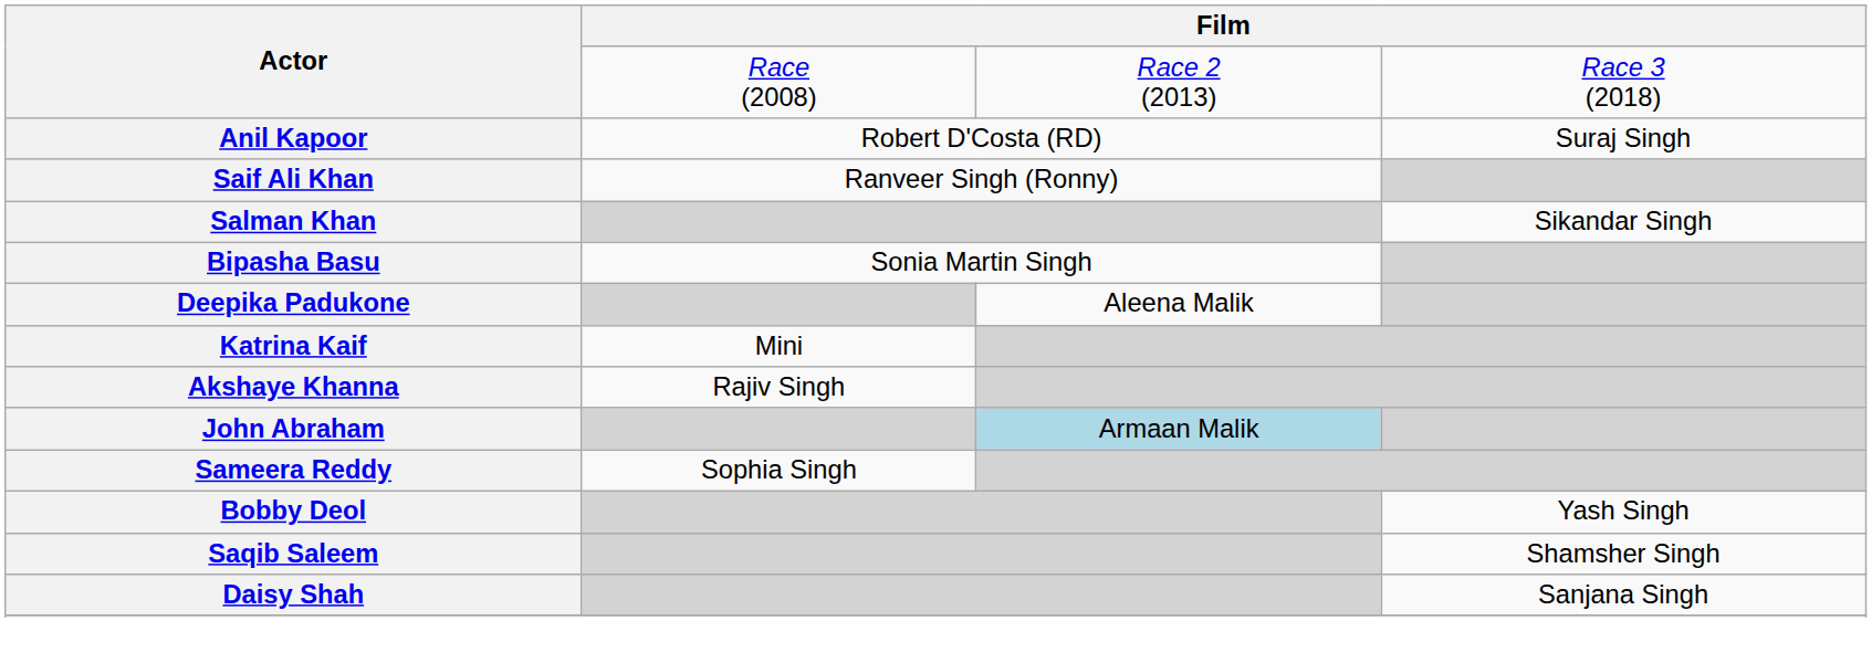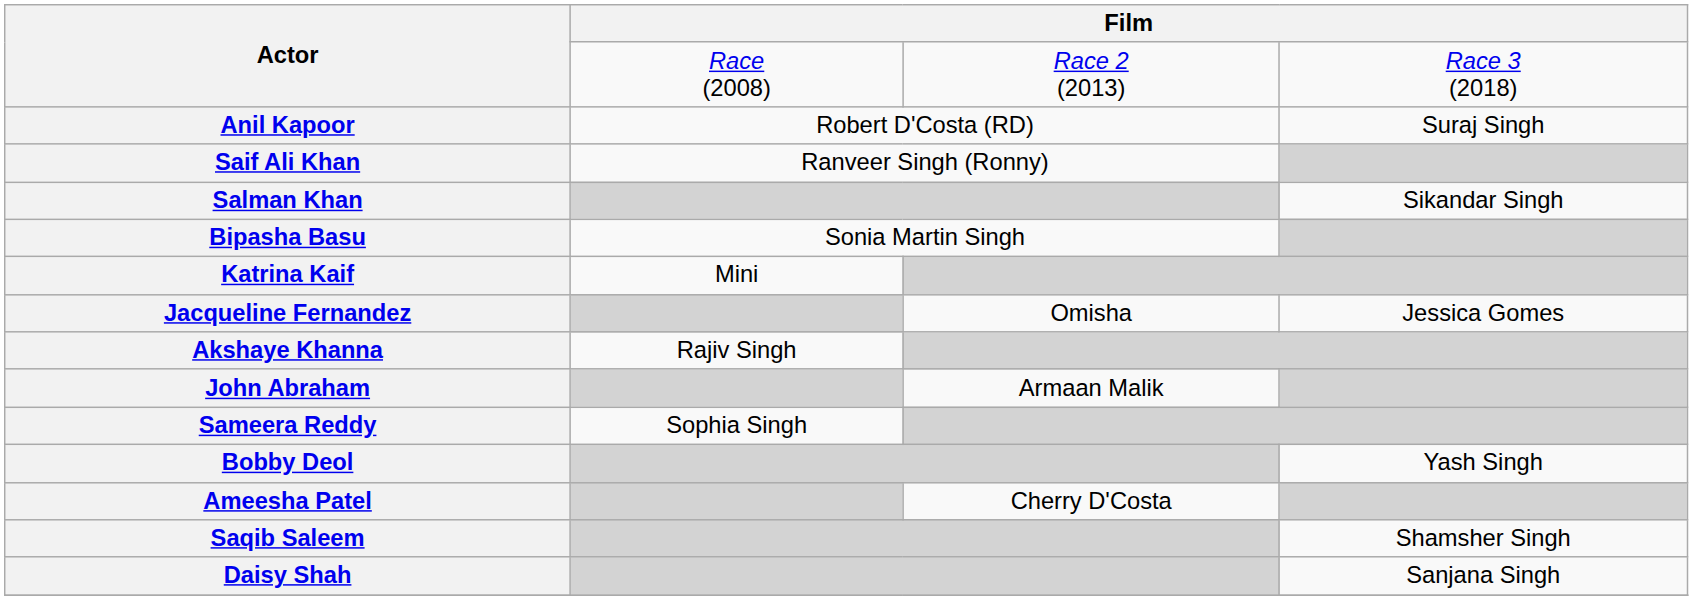- row: Deepika Padukone | Aleena Malik
+ row: Jacqueline Fernandez | Omisha | Jessica Gomes
John Abraham | column 3: lightblue background -> no background
+ row: Ameesha Patel | Cherry D'Costa
